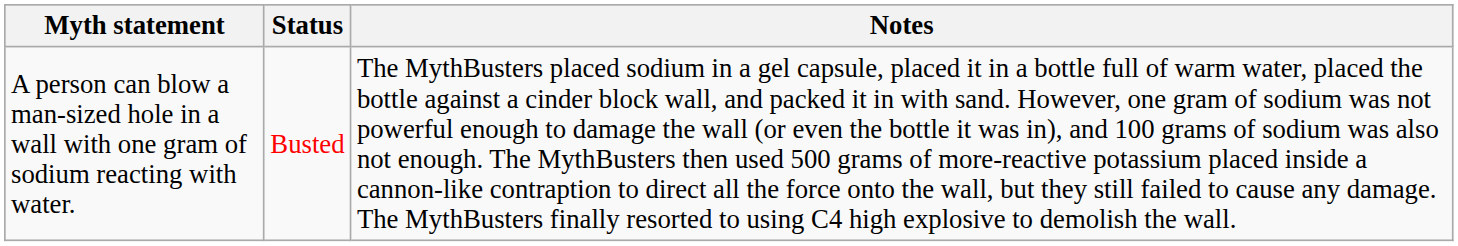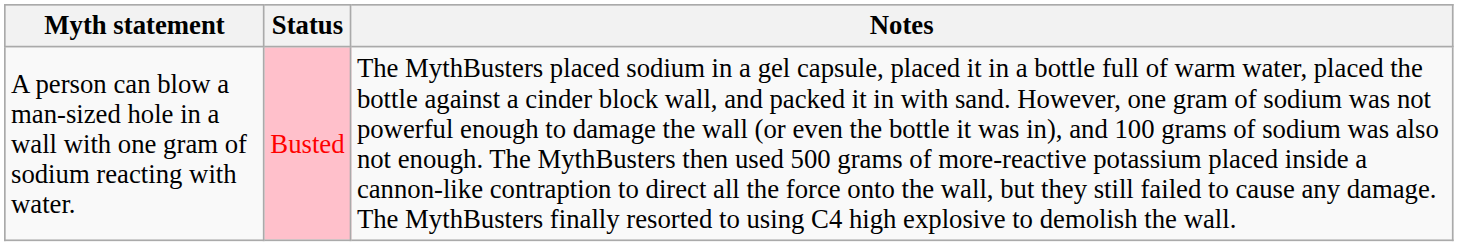row 2 | Status: no background -> pink background
